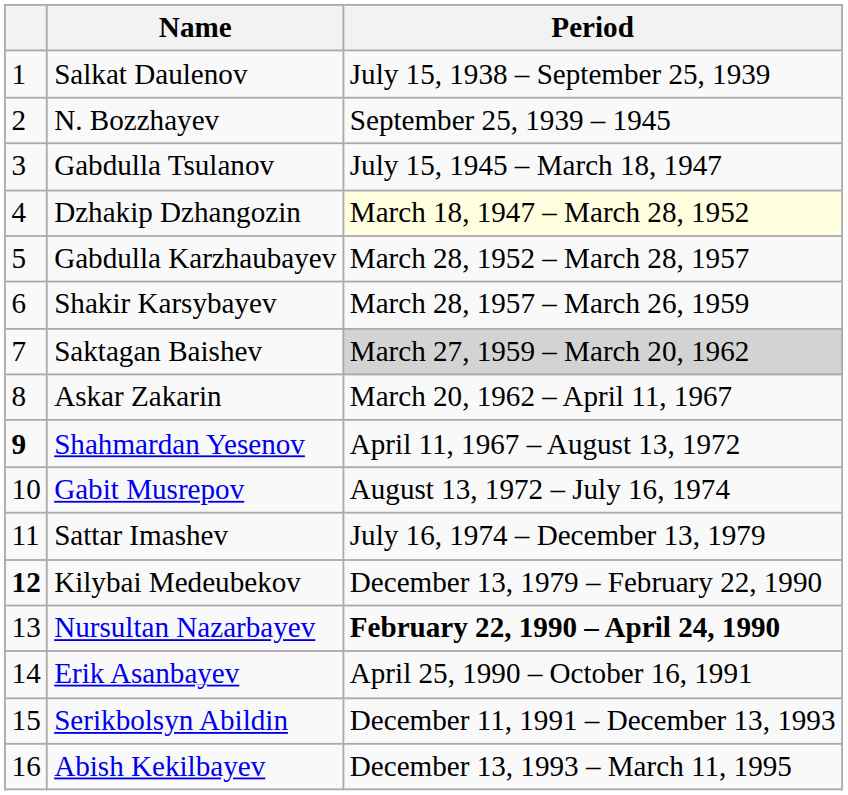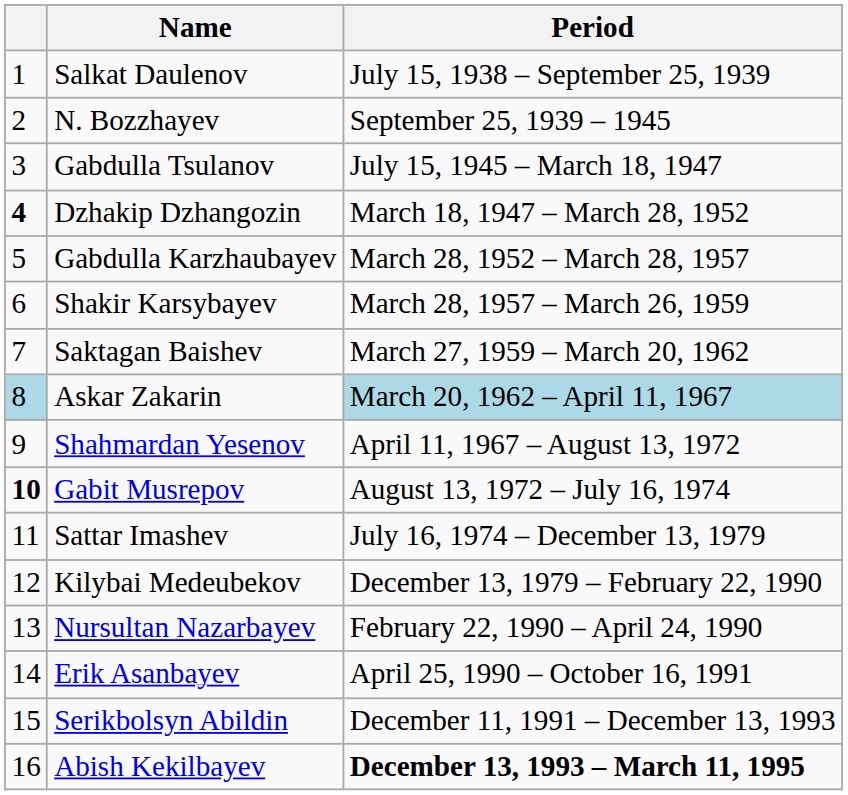Dzhakip Dzhangozin | column 1: normal -> bold
Dzhakip Dzhangozin | Period: lightyellow background -> no background
Saktagan Baishev | Period: lightgrey background -> no background
Askar Zakarin | column 1: no background -> lightblue background
Askar Zakarin | Period: no background -> lightblue background
Shahmardan Yesenov | column 1: bold -> normal
Gabit Musrepov | column 1: normal -> bold
Kilybai Medeubekov | column 1: bold -> normal
Nursultan Nazarbayev | Period: bold -> normal
Abish Kekilbayev | Period: normal -> bold
